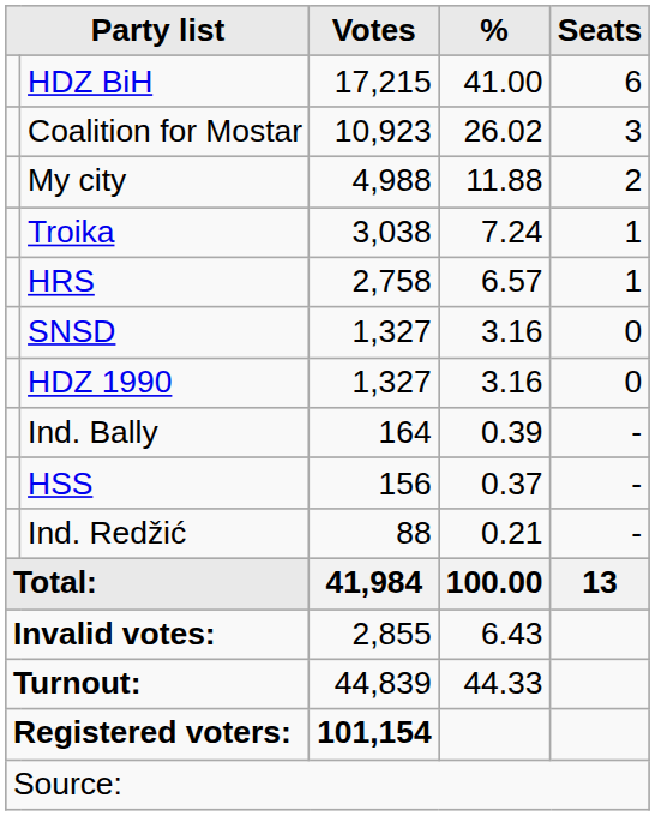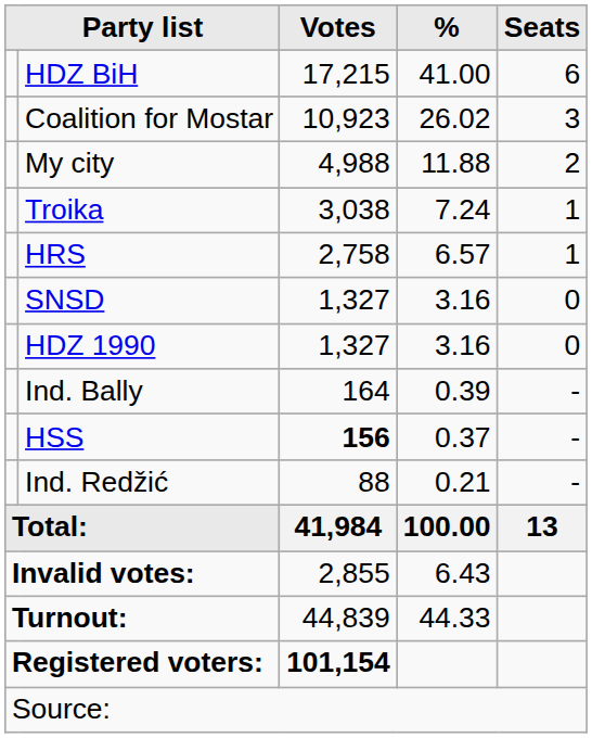HSS | Votes: normal -> bold
